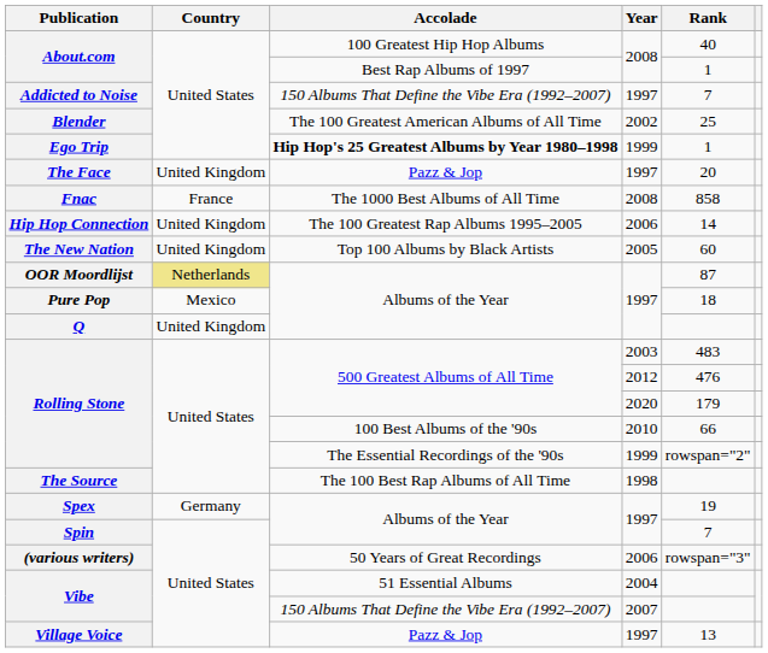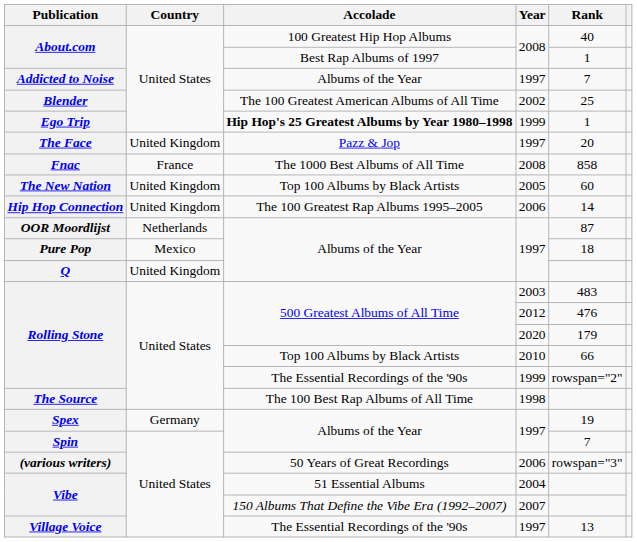Addicted to Noise | Accolade: 150 Albums That Define the Vibe Era (1992–2007) -> Albums of the Year
rows swapped: Hip Hop Connection <-> The New Nation
OOR Moordlijst | Country: khaki background -> no background
Rolling Stone / 2010 | Accolade: 100 Best Albums of the '90s -> Top 100 Albums by Black Artists
Village Voice | Accolade: Pazz & Jop -> The Essential Recordings of the '90s
